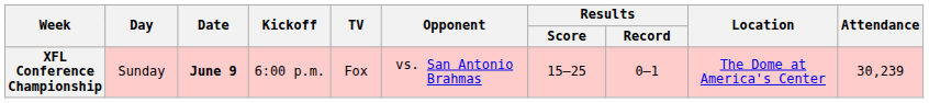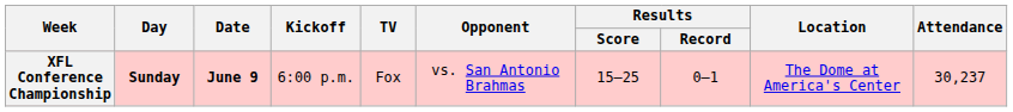XFL Conference Championship | Day: normal -> bold
XFL Conference Championship | Attendance: 30,239 -> 30,237
